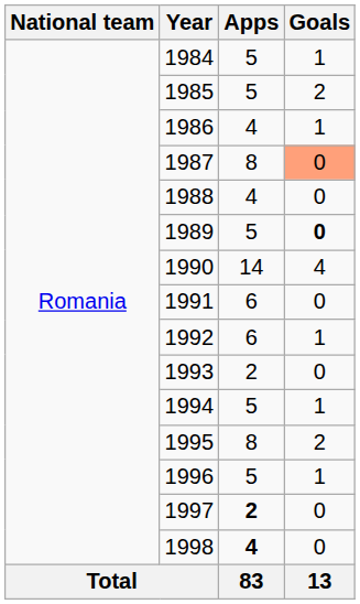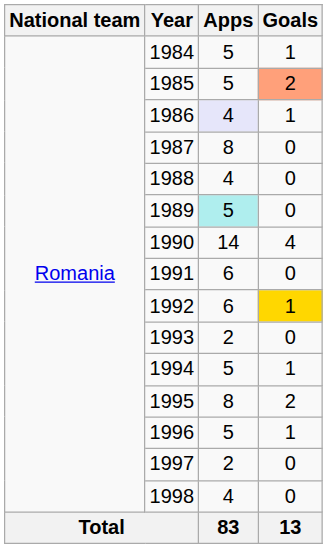1985 | Goals: no background -> lightsalmon background
1986 | Apps: no background -> lavender background
1987 | Goals: lightsalmon background -> no background
1989 | Apps: no background -> paleturquoise background
1989 | Goals: bold -> normal
1992 | Goals: no background -> gold background
1997 | Apps: bold -> normal
1998 | Apps: bold -> normal
